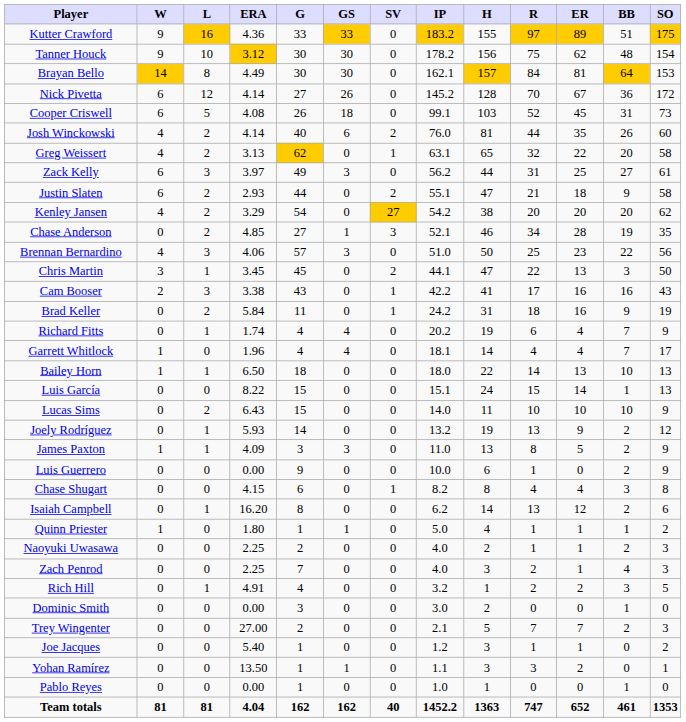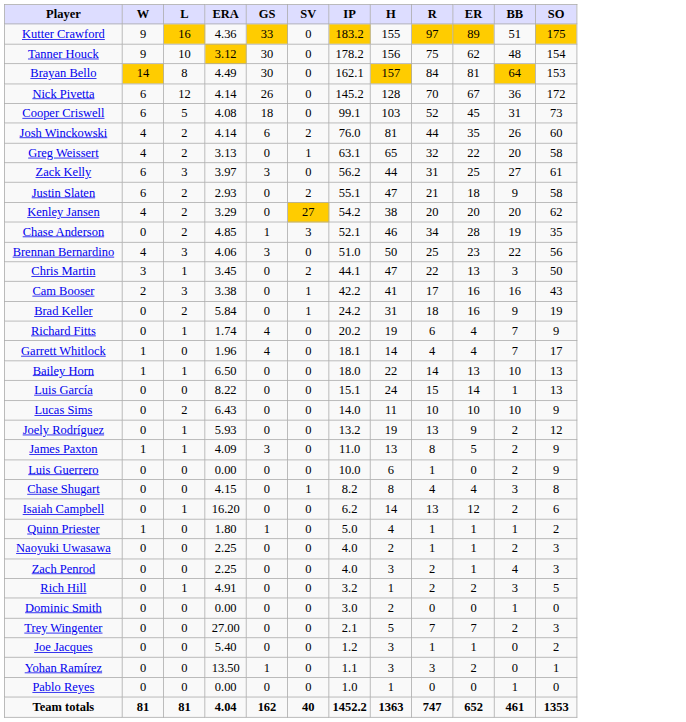- column: G | 33 | 30 | 30 | 27 | 26 | 40 | 62 | 49 | 44 | 54 | 27 | 57 | 45 | 43 | 11 | 4 | 4 | 18 | 15 | 15 | 14 | 3 | 9 | 6 | 8 | 1 | 2 | 7 | 4 | 3 | 2 | 1 | 1 | 1 | 162
